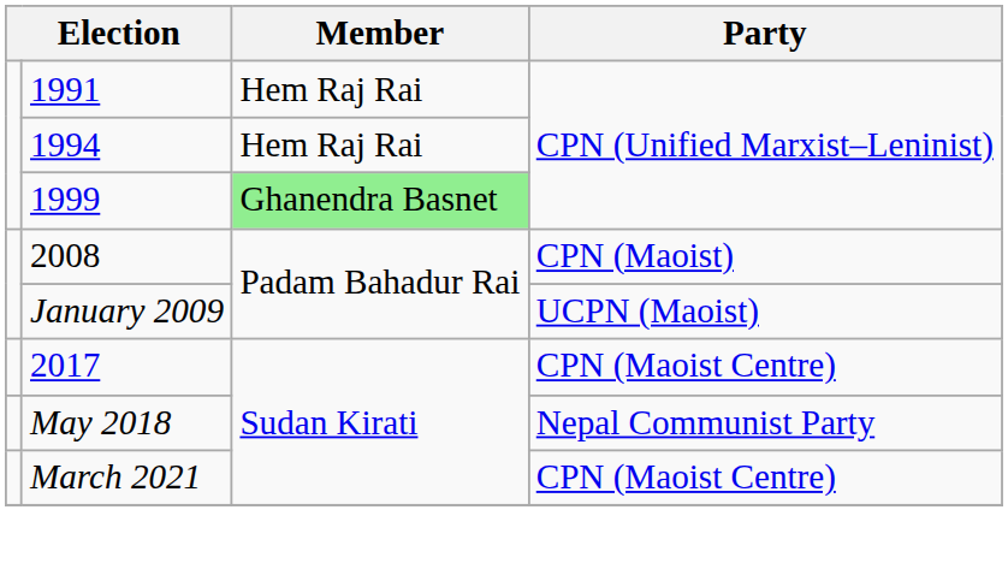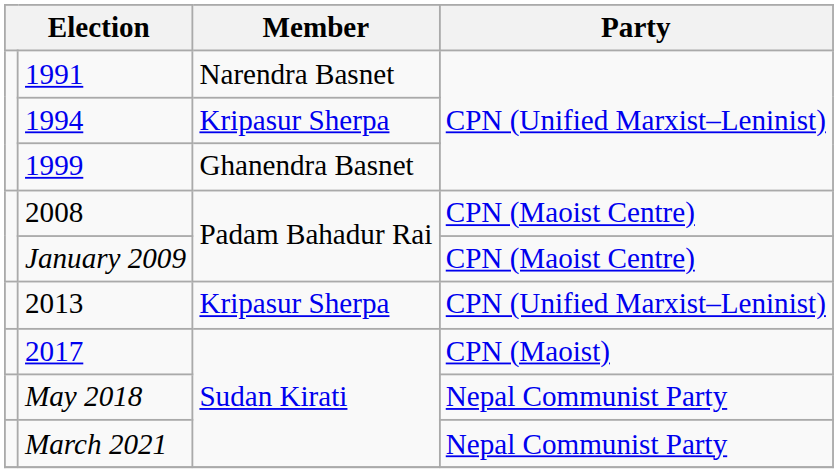1991 | Member: Hem Raj Rai -> Narendra Basnet
1994 | Member: Hem Raj Rai -> Kripasur Sherpa
1999 | Member: lightgreen background -> no background
2008 | Party: CPN (Maoist) -> CPN (Maoist Centre)
January 2009 | Party: UCPN (Maoist) -> CPN (Maoist Centre)
+ row: 2013 | Kripasur Sherpa | CPN (Unified Marxist–Leninist)
2017 | Party: CPN (Maoist Centre) -> CPN (Maoist)
March 2021 | Party: CPN (Maoist Centre) -> Nepal Communist Party
